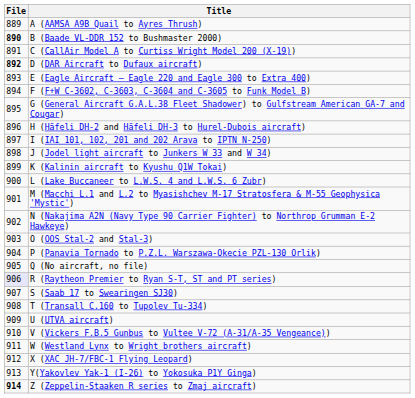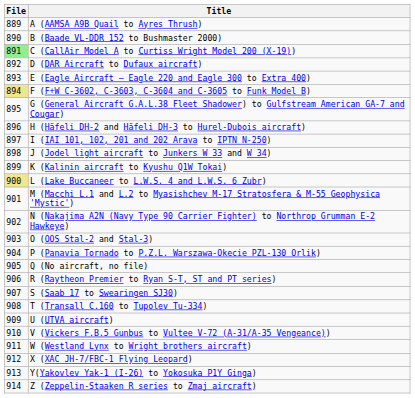B (Baade VL-DDR 152 to Bushmaster 2000) | File: bold -> normal
C (CallAir Model A to Curtiss Wright Model 200 (X-19)) | File: no background -> lightgreen background
D (DAR Aircraft to Dufaux aircraft) | File: bold -> normal
F (F+W C-3602, C-3603, C-3604 and C-3605 to Funk Model B) | File: no background -> khaki background
L (Lake Buccaneer to L.W.S. 4 and L.W.S. 6 Zubr) | File: no background -> khaki background
R (Raytheon Premier to Ryan S-T, ST and PT series) | File: lavender background -> no background
Z (Zeppelin-Staaken R series to Zmaj aircraft) | File: bold -> normal
